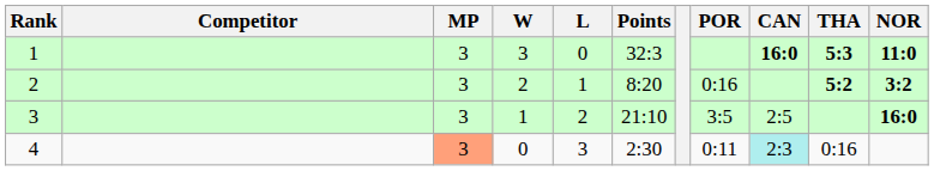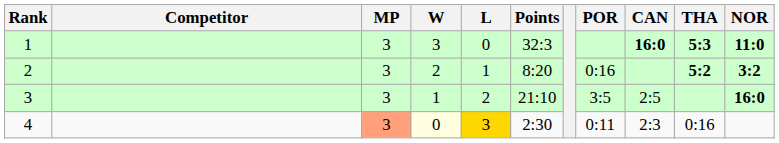4 | W: no background -> lightyellow background
4 | L: no background -> gold background
4 | CAN: paleturquoise background -> no background
